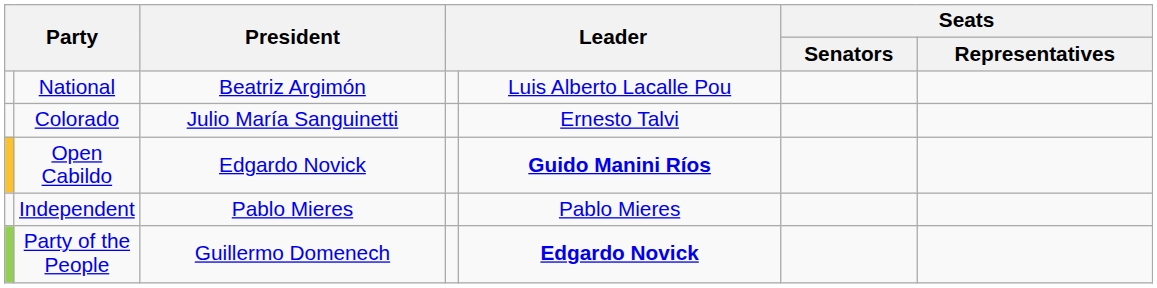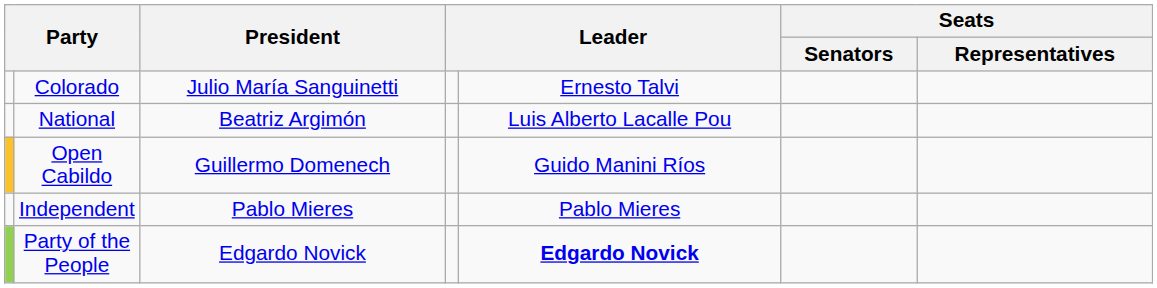rows swapped: National <-> Colorado
Open Cabildo | President: Edgardo Novick -> Guillermo Domenech
Open Cabildo | column 5: bold -> normal
Party of the People | President: Guillermo Domenech -> Edgardo Novick
